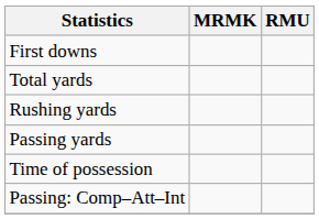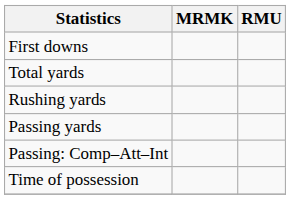rows swapped: Passing: Comp–Att–Int <-> Time of possession
